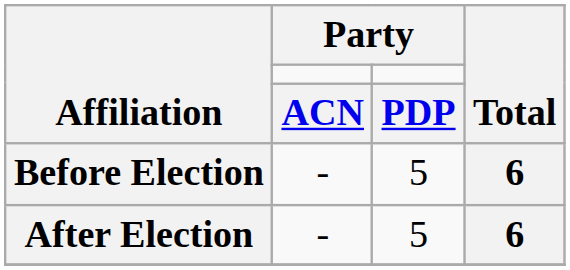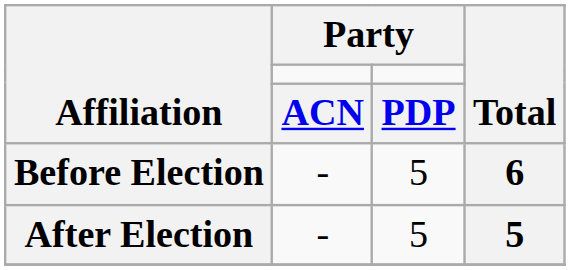After Election | Total: 6 -> 5
